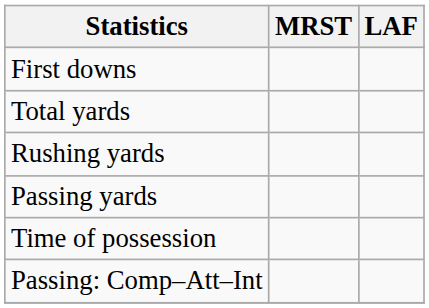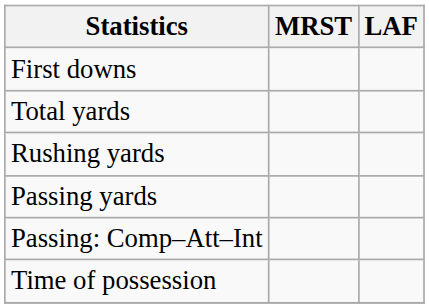rows swapped: Passing: Comp–Att–Int <-> Time of possession
